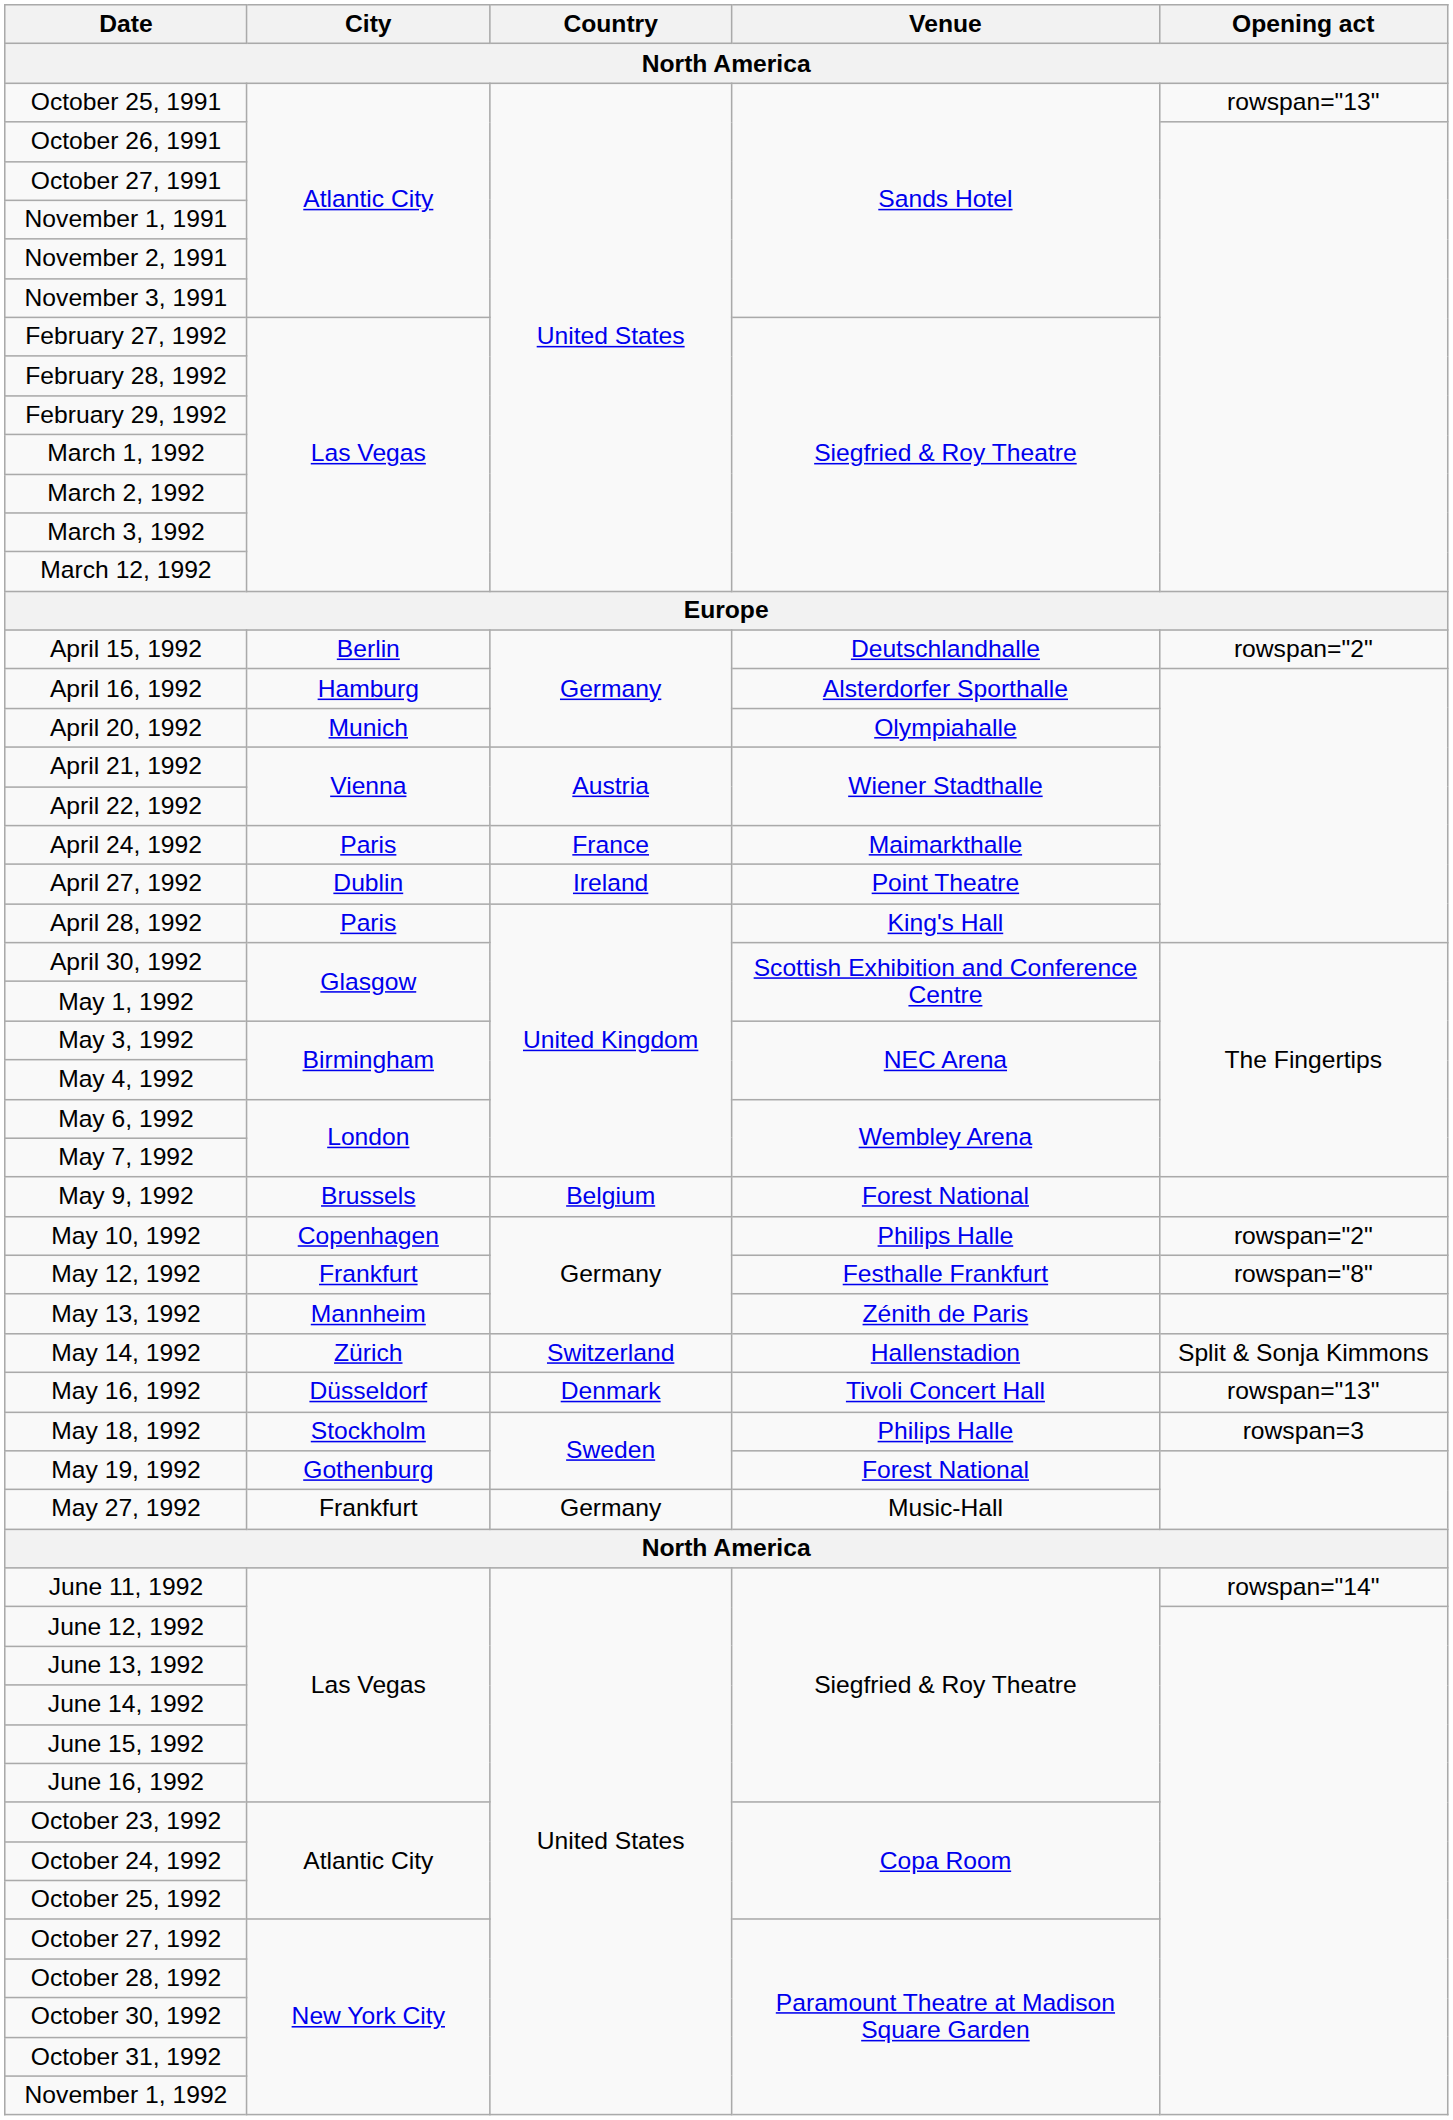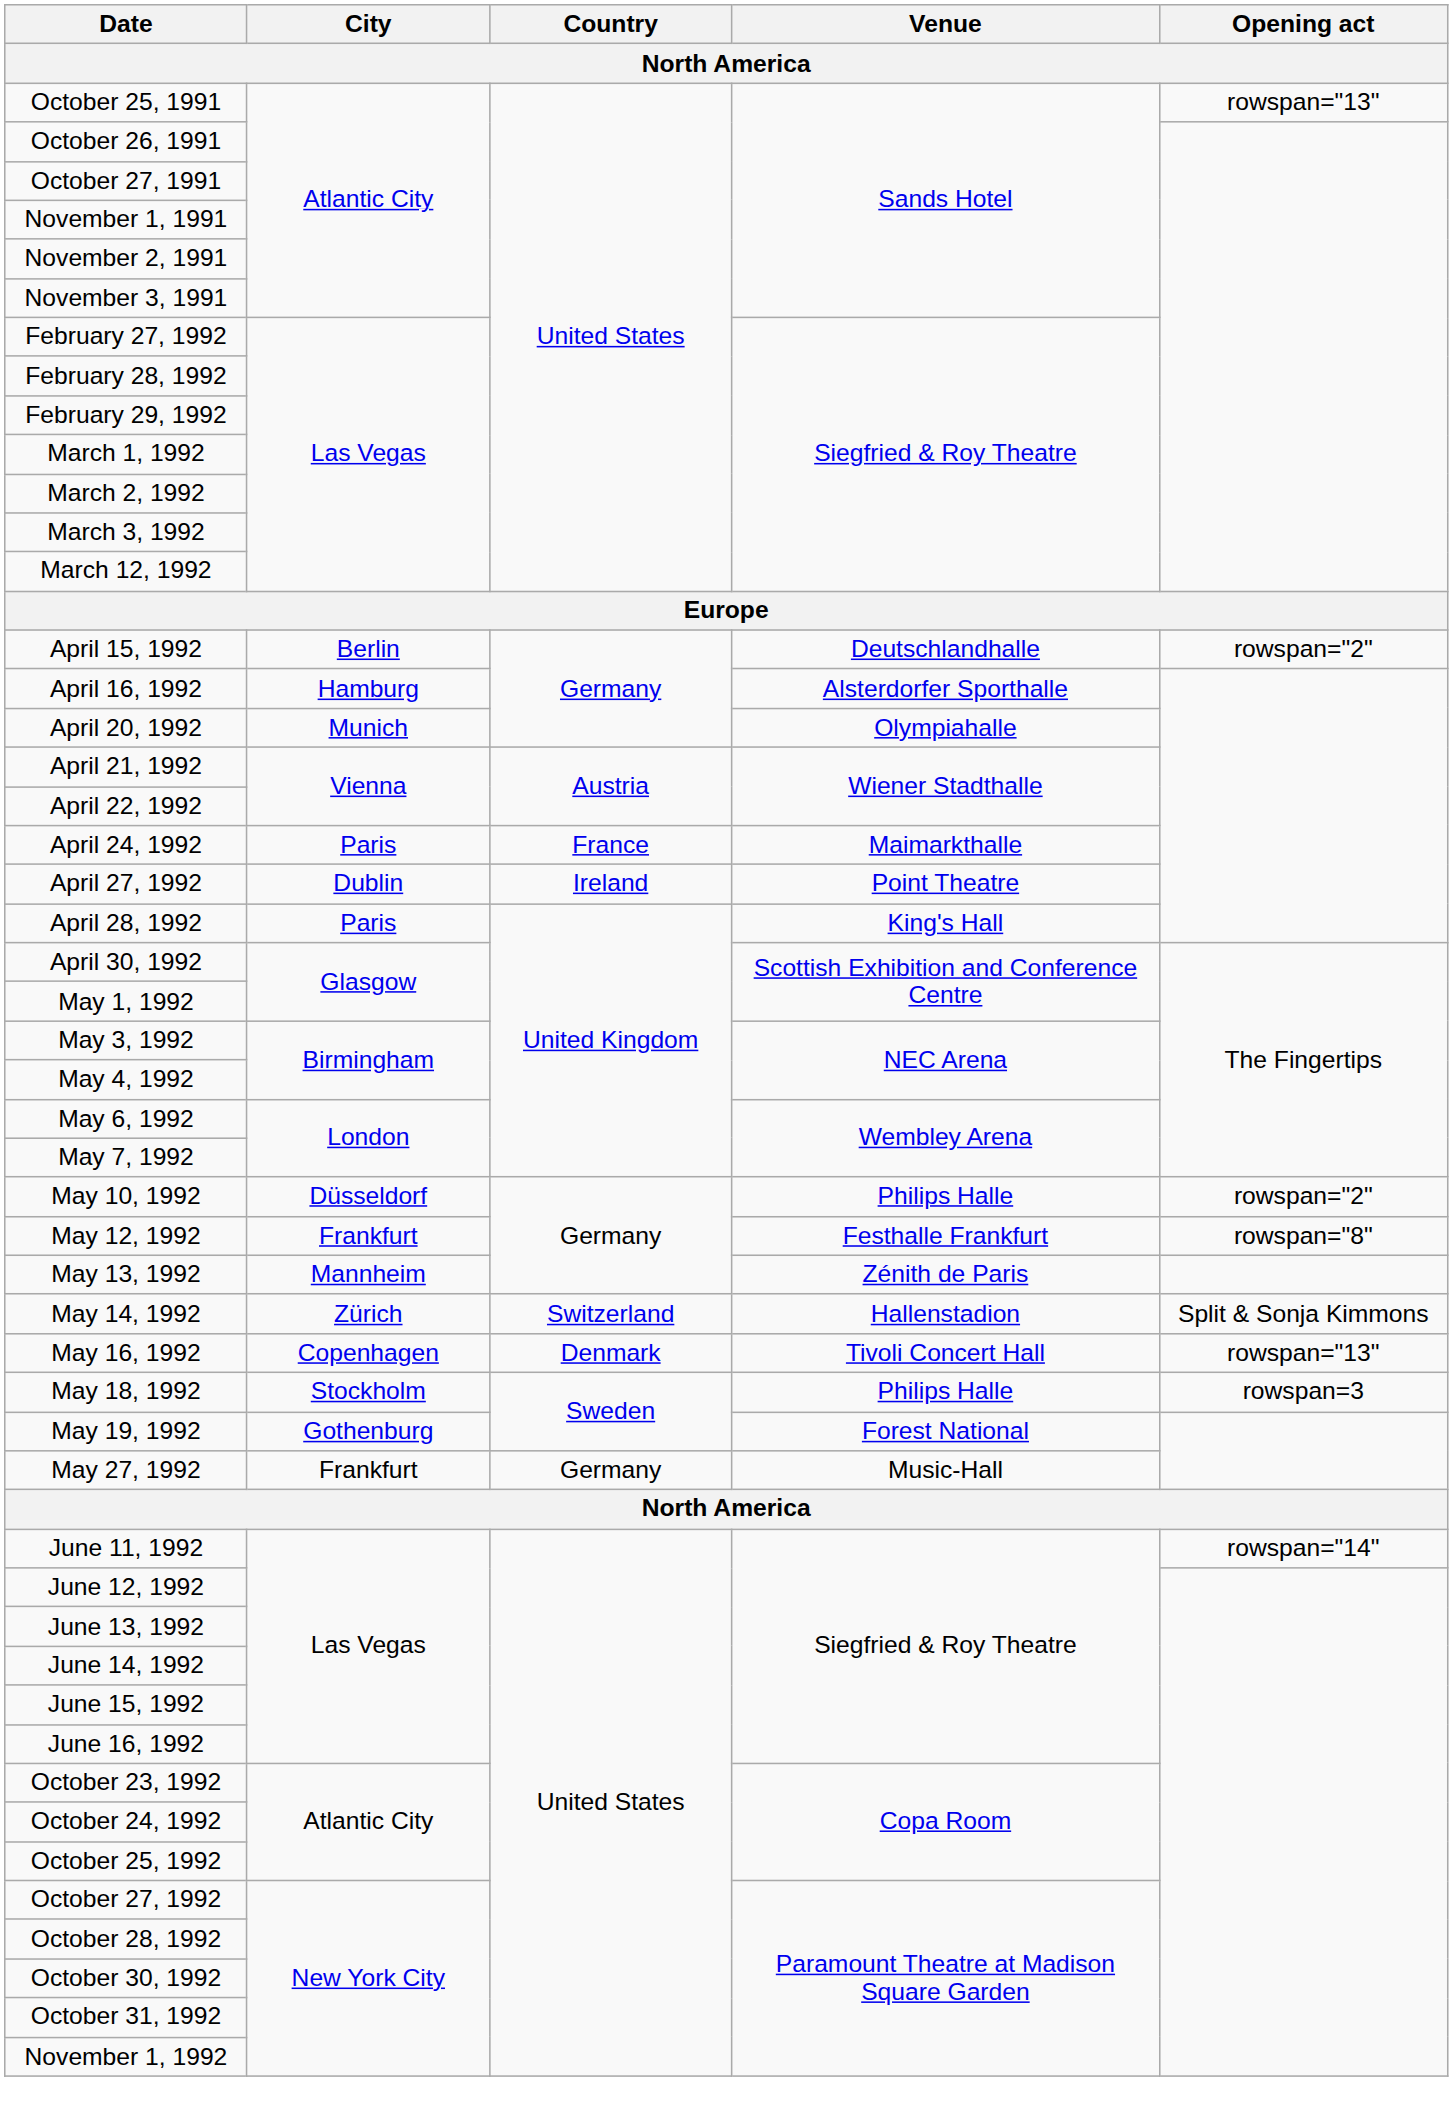- row: May 9, 1992 | Brussels | Belgium | Forest National
May 10, 1992 | City: Copenhagen -> Düsseldorf
May 16, 1992 | City: Düsseldorf -> Copenhagen
